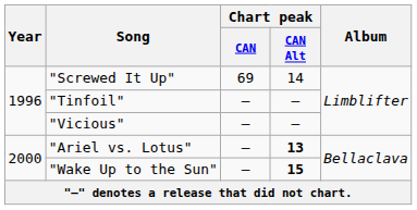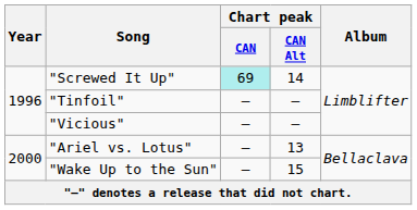"Screwed It Up" | Chart peak / CAN: no background -> paleturquoise background
"Ariel vs. Lotus" | Chart peak / CAN Alt: bold -> normal
"Wake Up to the Sun" | Chart peak / CAN Alt: bold -> normal
